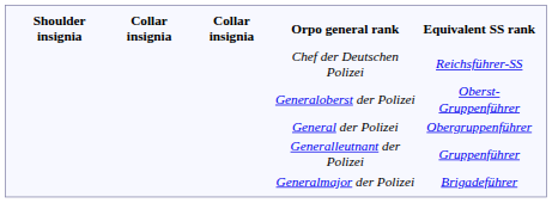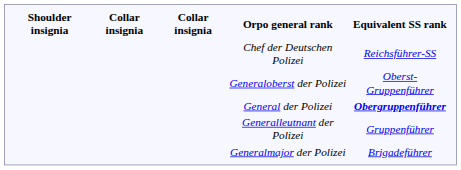General der Polizei | Equivalent SS rank: normal -> bold
